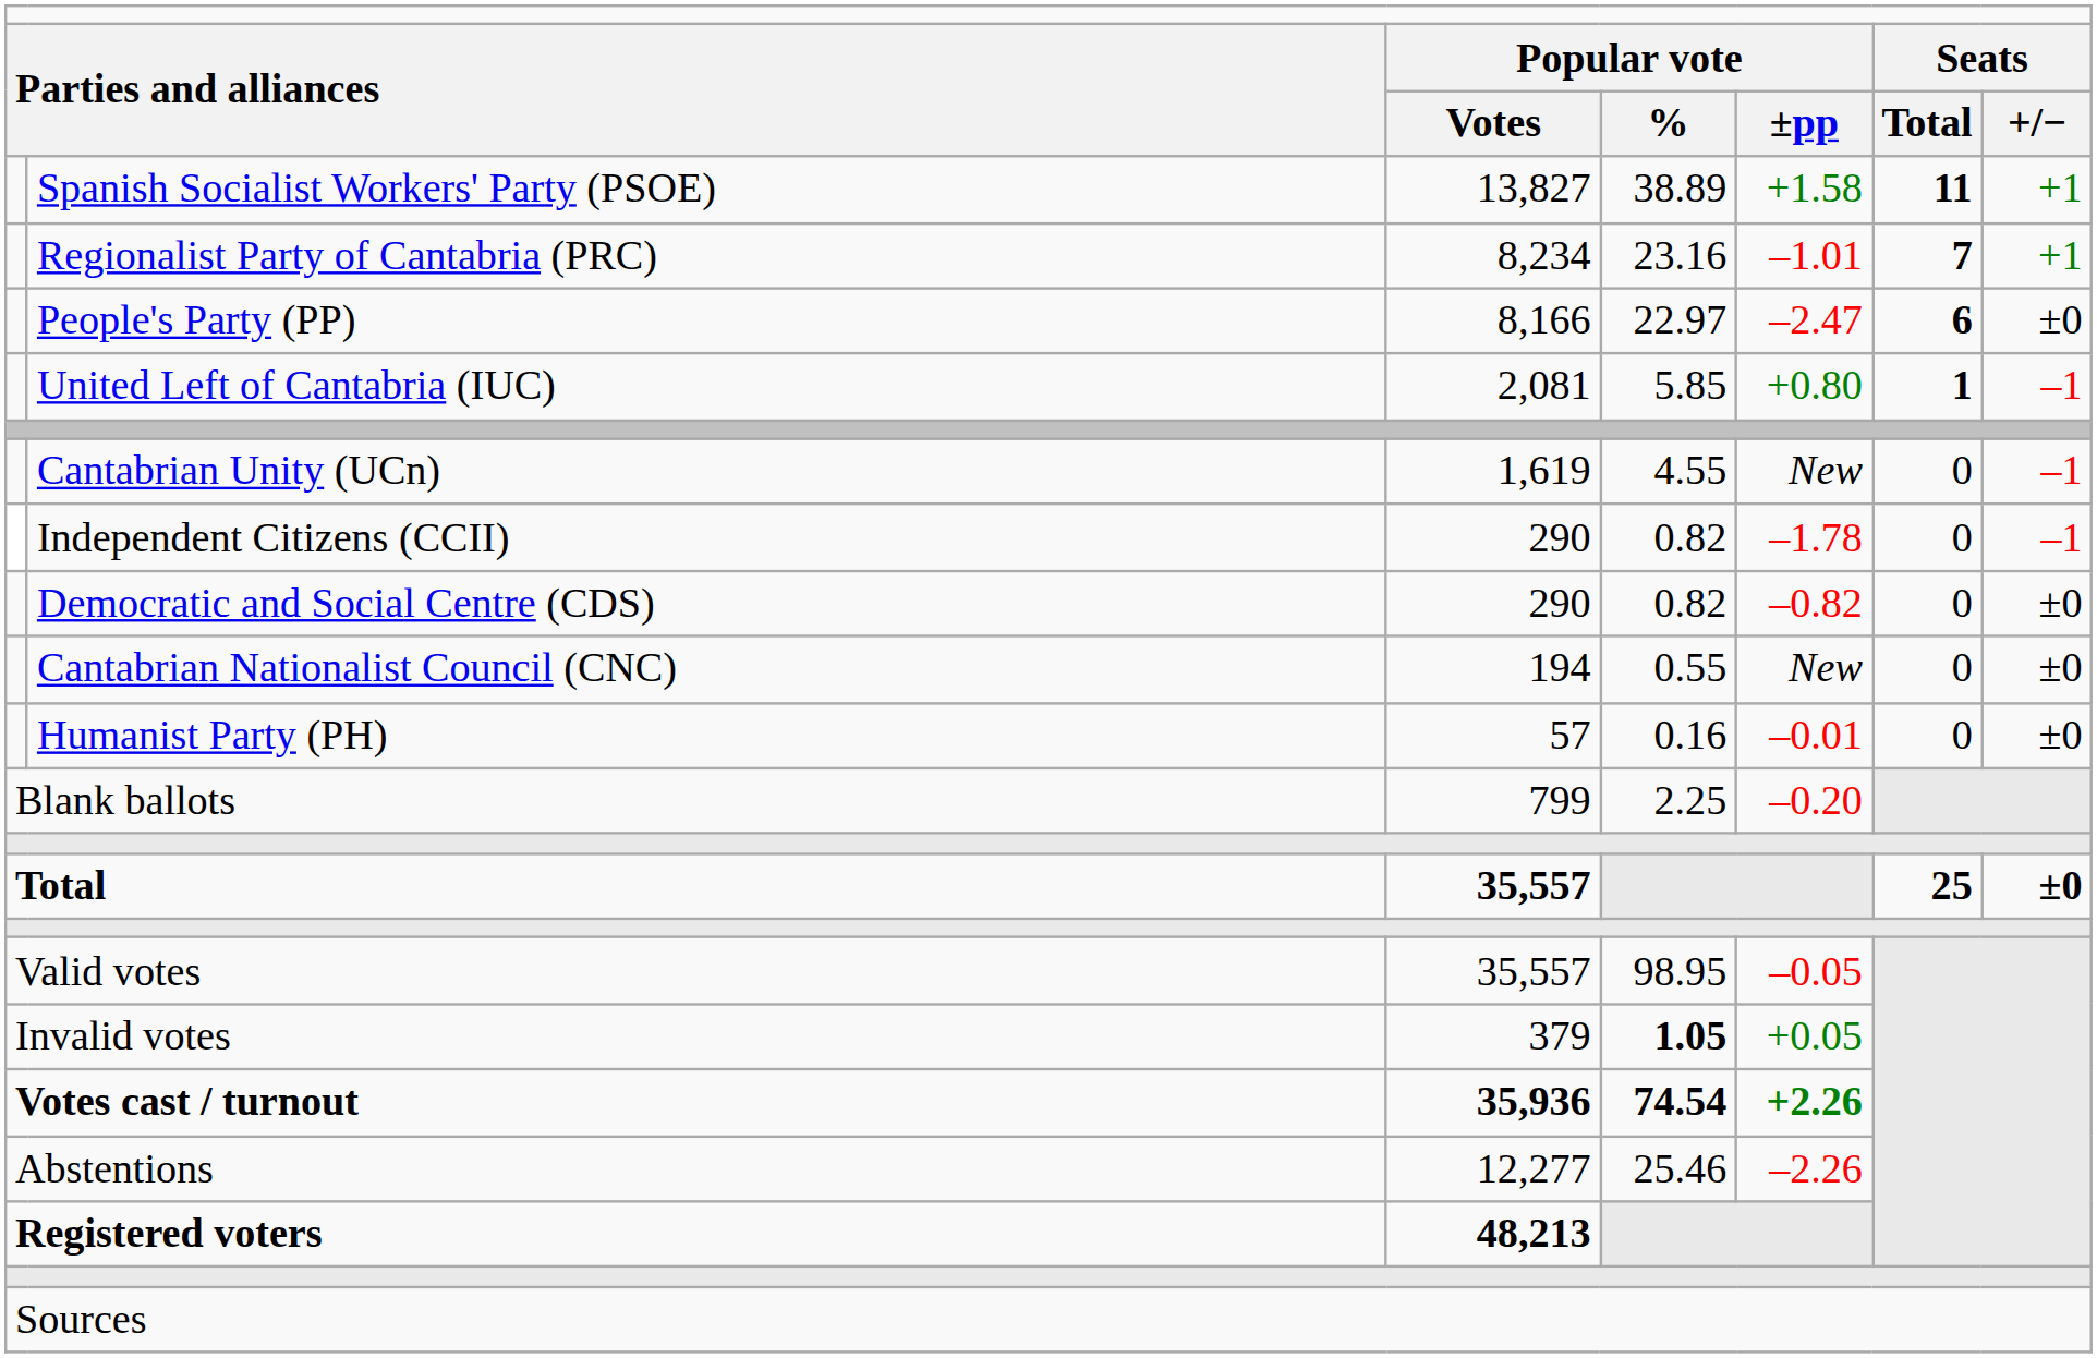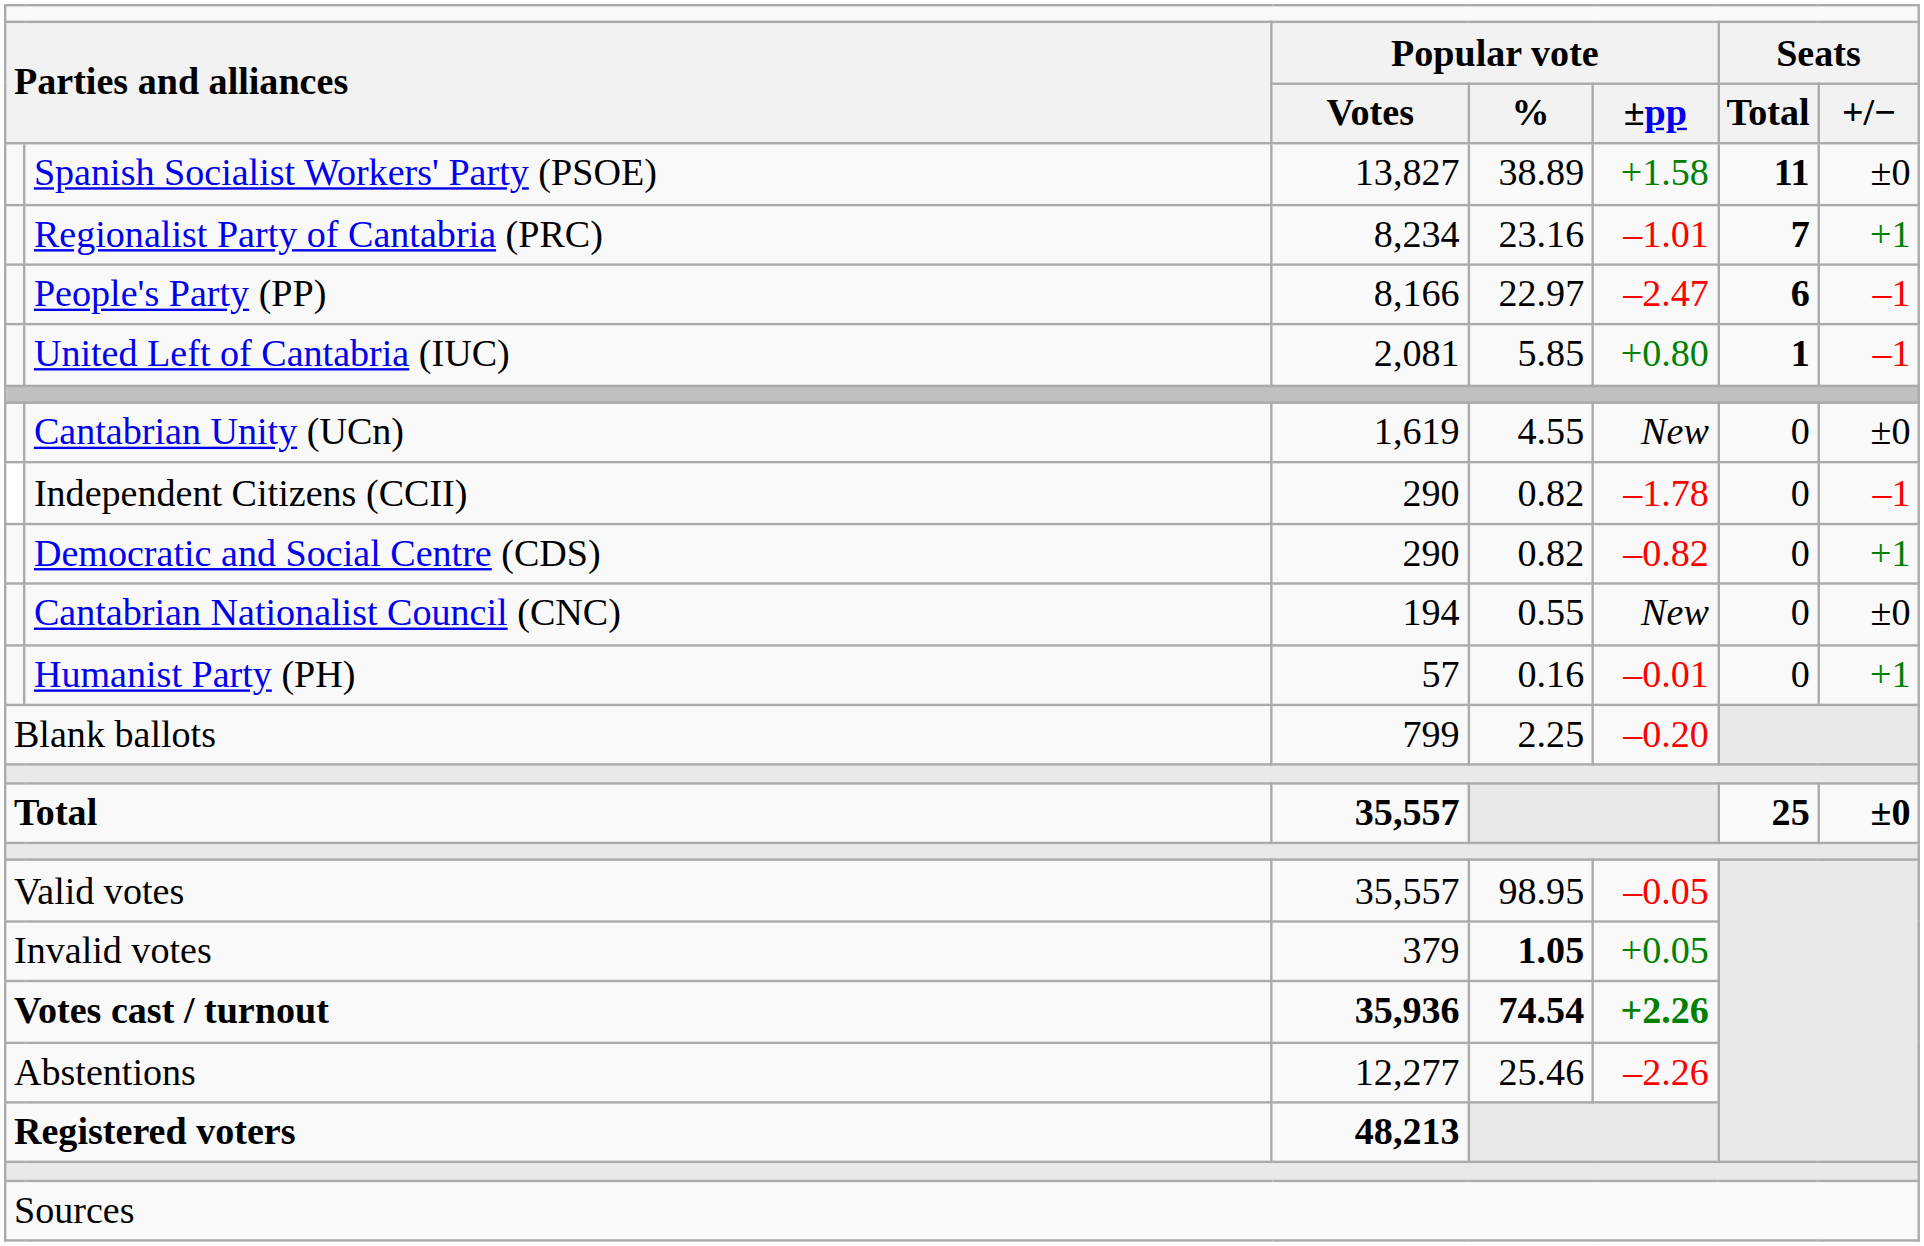Spanish Socialist Workers' Party (PSOE) | column 7: +1 -> ±0
People's Party (PP) | column 7: ±0 -> –1
Cantabrian Unity (UCn) | column 7: –1 -> ±0
Democratic and Social Centre (CDS) | column 7: ±0 -> +1
Humanist Party (PH) | column 7: ±0 -> +1
